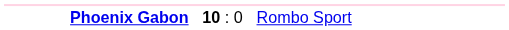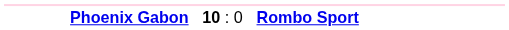Phoenix Gabon | column 3: normal -> bold
